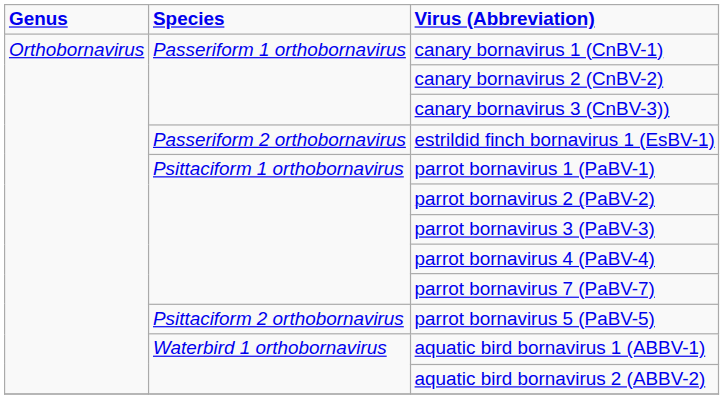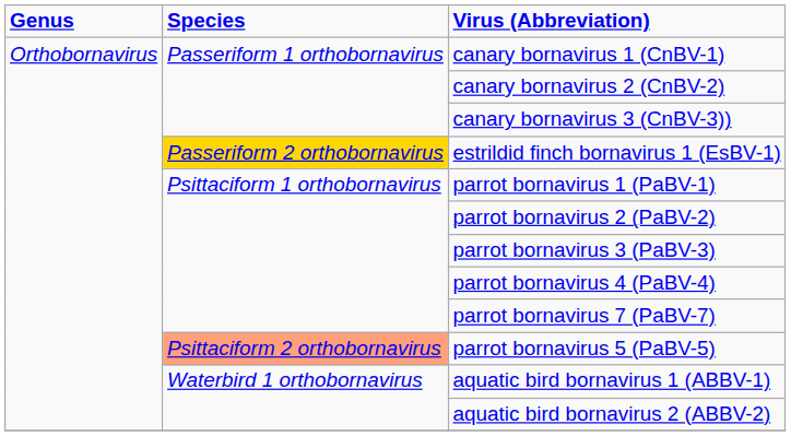estrildid finch bornavirus 1 (EsBV-1) | Species: no background -> gold background
parrot bornavirus 5 (PaBV-5) | Species: no background -> lightsalmon background
